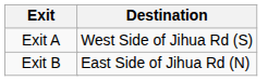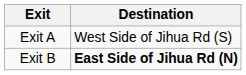Exit B | Destination: normal -> bold
